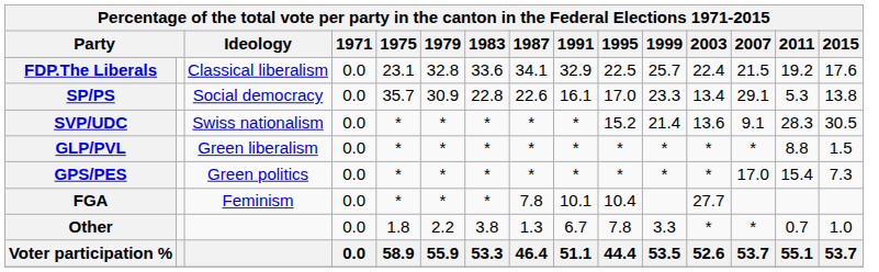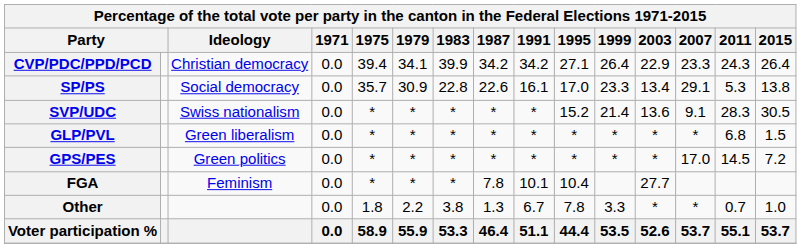- row: FDP.The Liberals | Classical liberalism | 0.0 | 23.1 | 32.8 | 33.6 | 34.1 | 32.9 | 22.5 | 25.7 | 22.4 | 21.5 | 19.2 | 17.6
+ row: CVP/PDC/PPD/PCD | Christian democracy | 0.0 | 39.4 | 34.1 | 39.9 | 34.2 | 34.2 | 27.1 | 26.4 | 22.9 | 23.3 | 24.3 | 26.4
GLP/PVL | 2011: 8.8 -> 6.8
GPS/PES | 2011: 15.4 -> 14.5
GPS/PES | 2015: 7.3 -> 7.2
